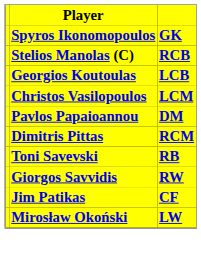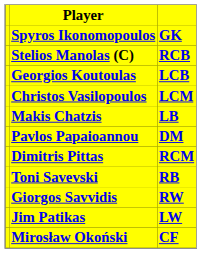+ row: Makis Chatzis | LB
Jim Patikas | column 2: CF -> LW
Mirosław Okoński | column 2: LW -> CF
